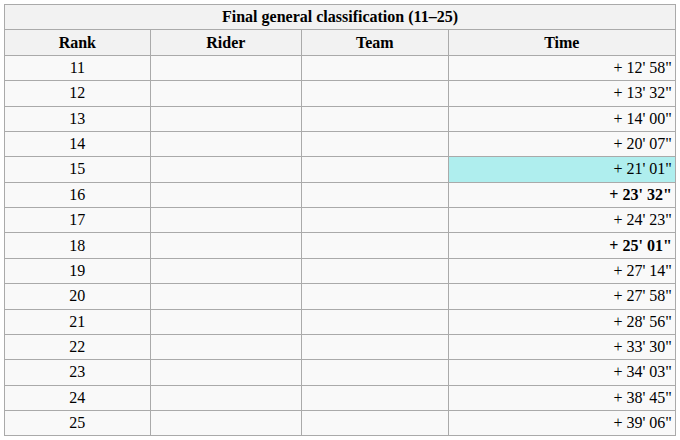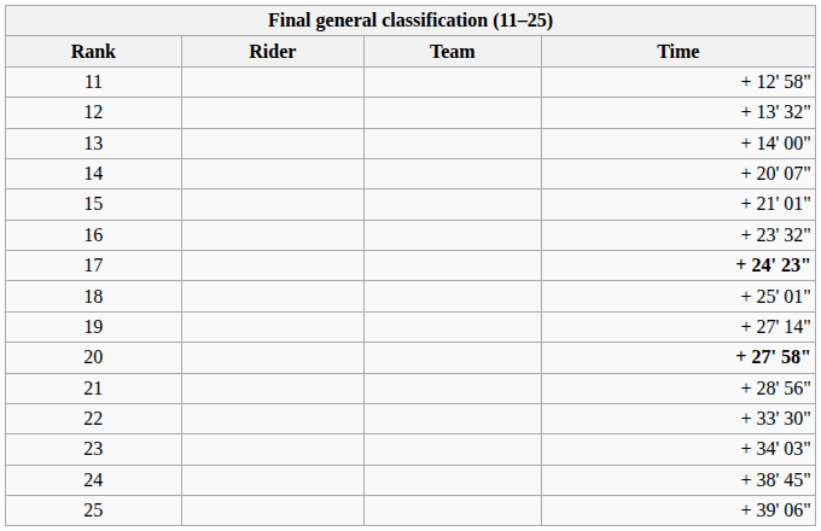15 | Time: paleturquoise background -> no background
16 | Time: bold -> normal
17 | Time: normal -> bold
18 | Time: bold -> normal
20 | Time: normal -> bold
